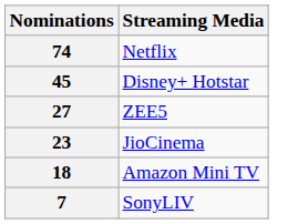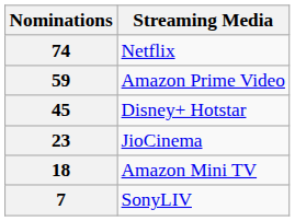+ row: 59 | Amazon Prime Video
- row: 27 | ZEE5
